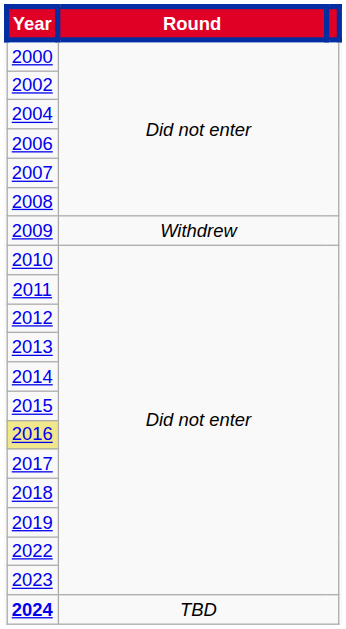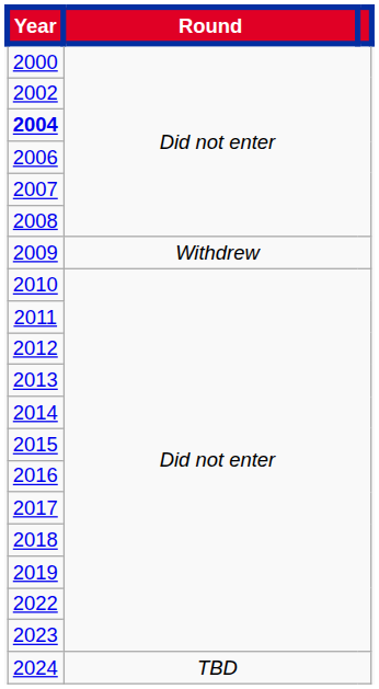2004 | Year: normal -> bold
2016 | Year: khaki background -> no background
2024 | Year: bold -> normal
